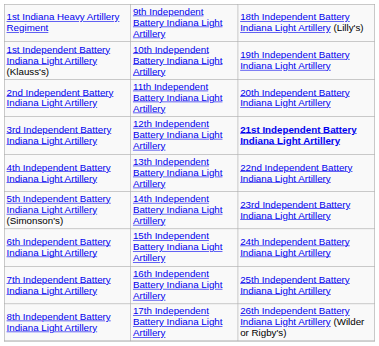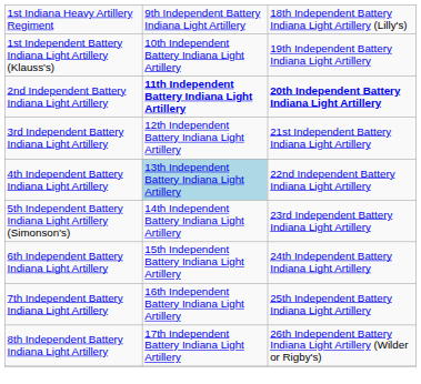2nd Independent Battery Indiana Light Artillery | column 2: normal -> bold
2nd Independent Battery Indiana Light Artillery | column 3: normal -> bold
3rd Independent Battery Indiana Light Artillery | column 3: bold -> normal
4th Independent Battery Indiana Light Artillery | column 2: no background -> lightblue background
